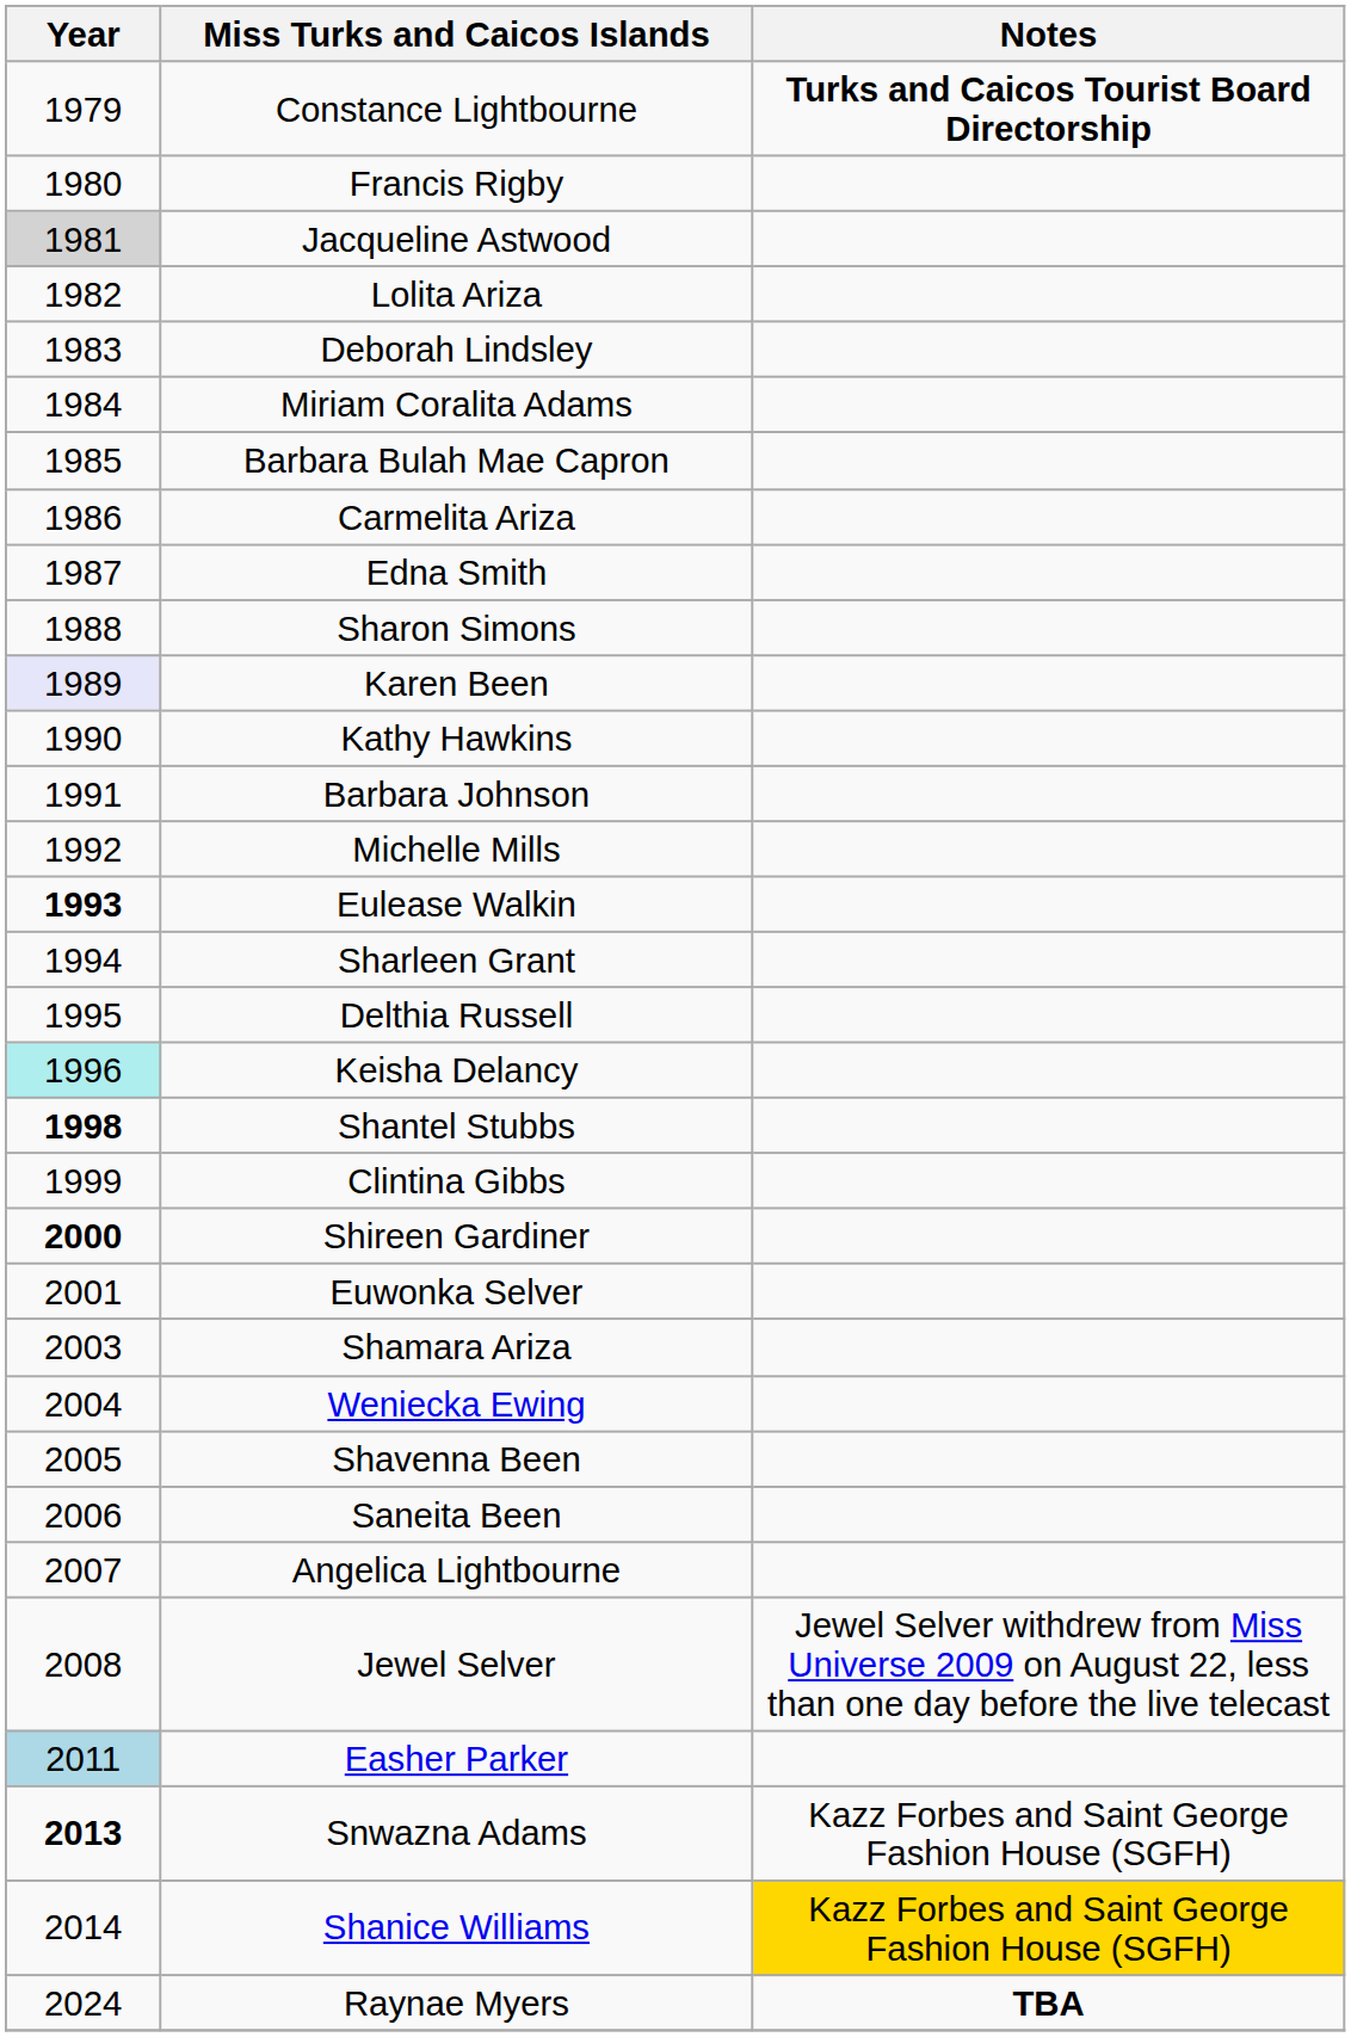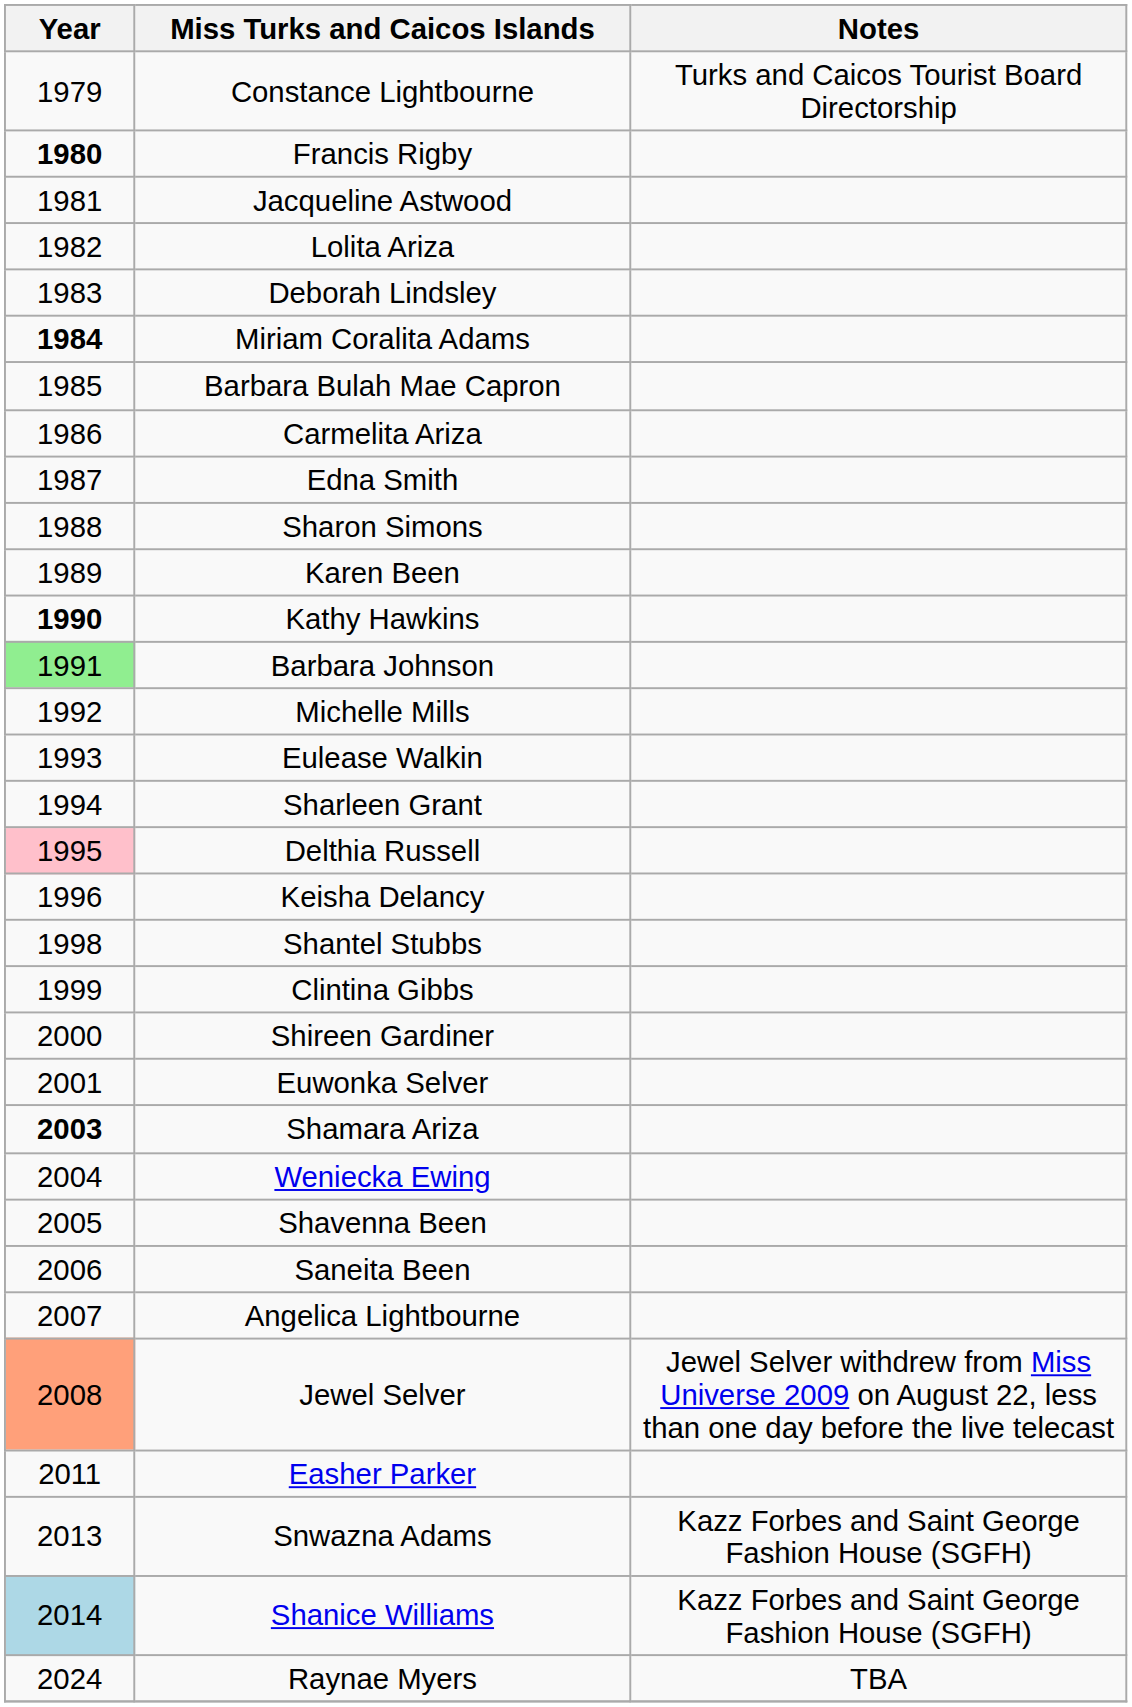Constance Lightbourne | Notes: bold -> normal
Francis Rigby | Year: normal -> bold
Jacqueline Astwood | Year: lightgrey background -> no background
Miriam Coralita Adams | Year: normal -> bold
Karen Been | Year: lavender background -> no background
Kathy Hawkins | Year: normal -> bold
Barbara Johnson | Year: no background -> lightgreen background
Eulease Walkin | Year: bold -> normal
Delthia Russell | Year: no background -> pink background
Keisha Delancy | Year: paleturquoise background -> no background
Shantel Stubbs | Year: bold -> normal
Shireen Gardiner | Year: bold -> normal
Shamara Ariza | Year: normal -> bold
Jewel Selver | Year: no background -> lightsalmon background
Easher Parker | Year: lightblue background -> no background
Snwazna Adams | Year: bold -> normal
Shanice Williams | Year: no background -> lightblue background
Shanice Williams | Notes: gold background -> no background
Raynae Myers | Notes: bold -> normal
